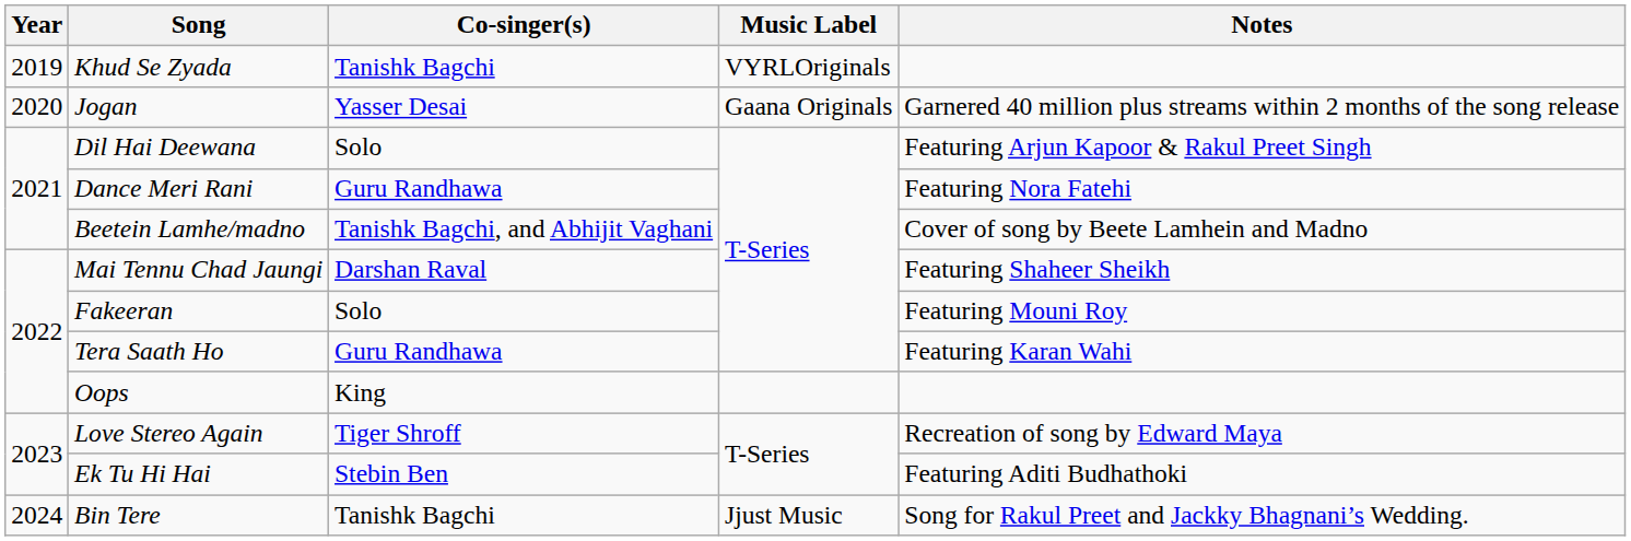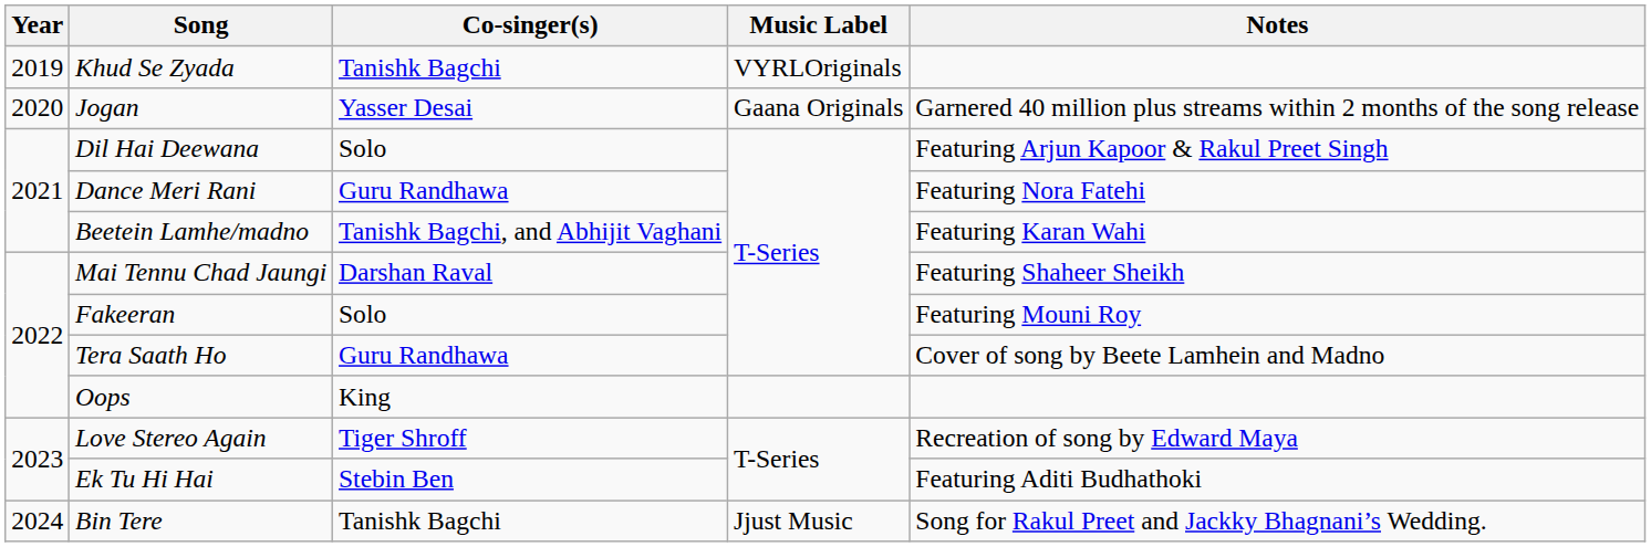Beetein Lamhe/madno | Notes: Cover of song by Beete Lamhein and Madno -> Featuring Karan Wahi
Tera Saath Ho | Notes: Featuring Karan Wahi -> Cover of song by Beete Lamhein and Madno
